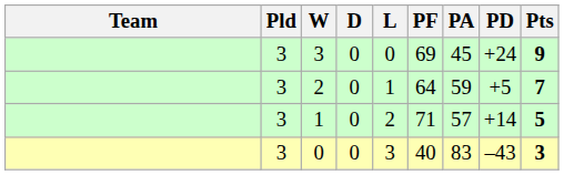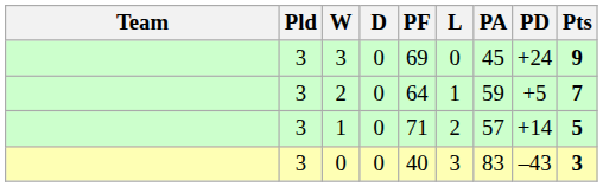columns swapped: L <-> PF
